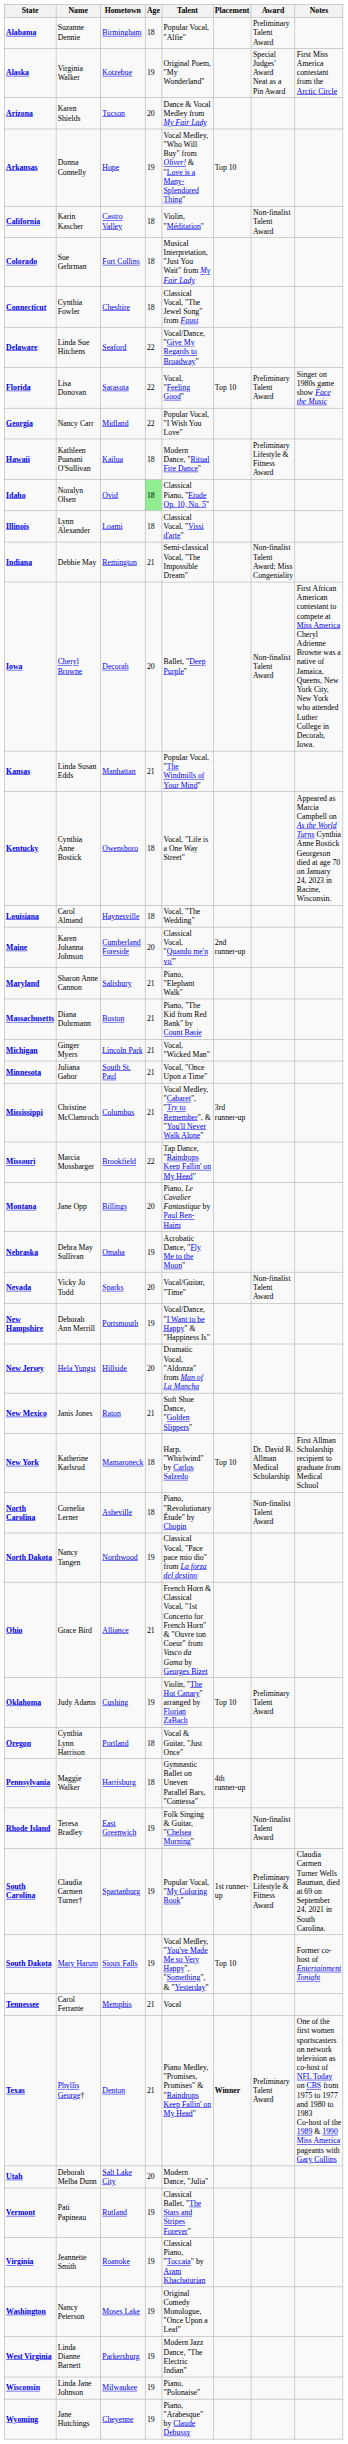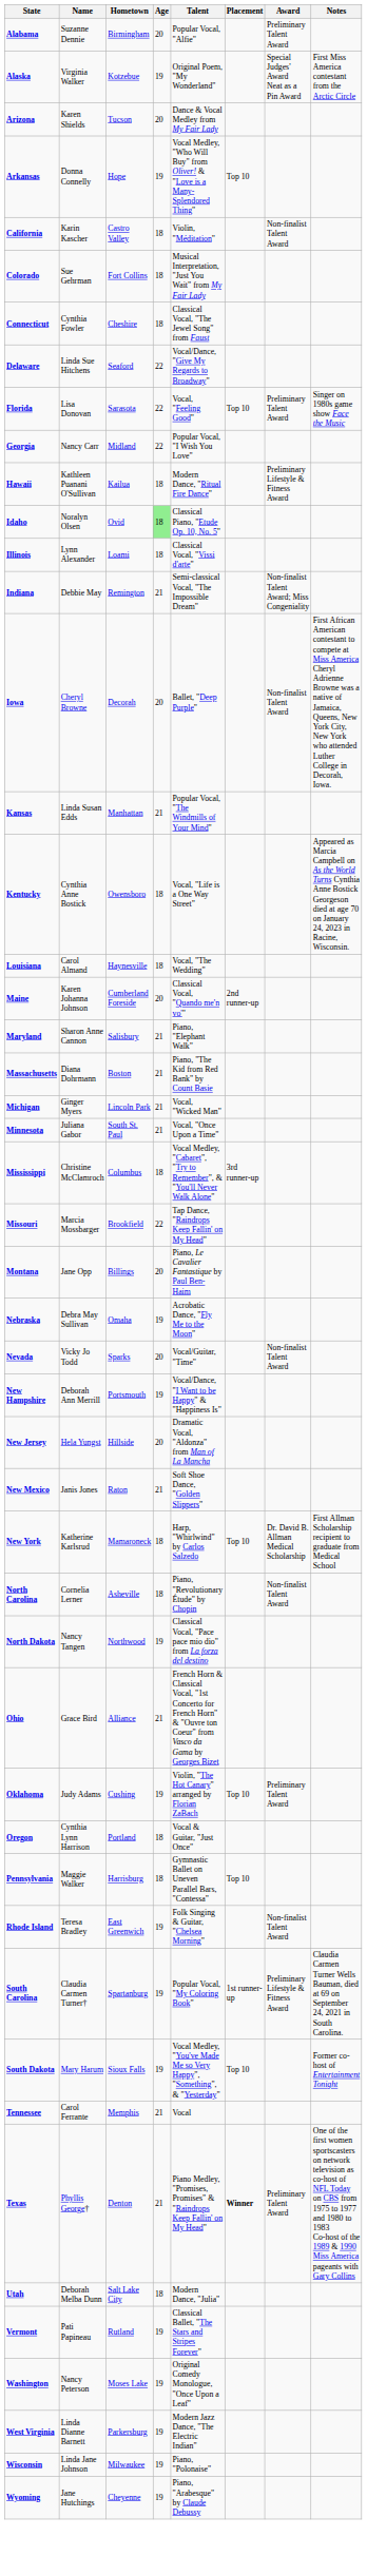Alabama | Age: 18 -> 20
Mississippi | Age: 21 -> 18
Pennsylvania | Placement: 4th runner-up -> Top 10
Utah | Age: 20 -> 18
- row: Virginia | Jeannette Smith | Roanoke | 19 | Classical Piano, "Toccata" by Aram Khachaturian
